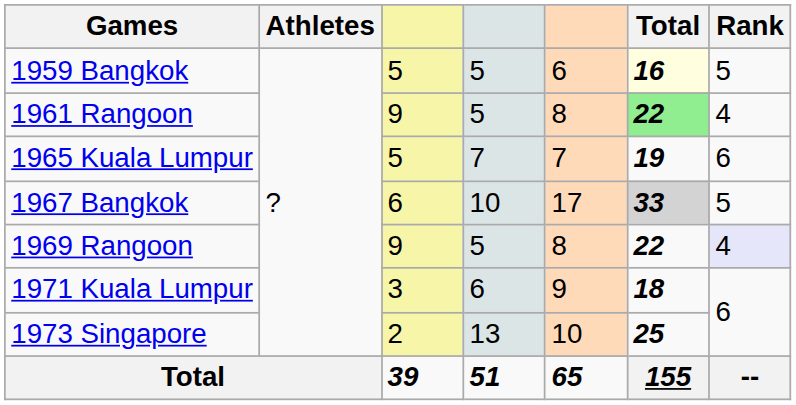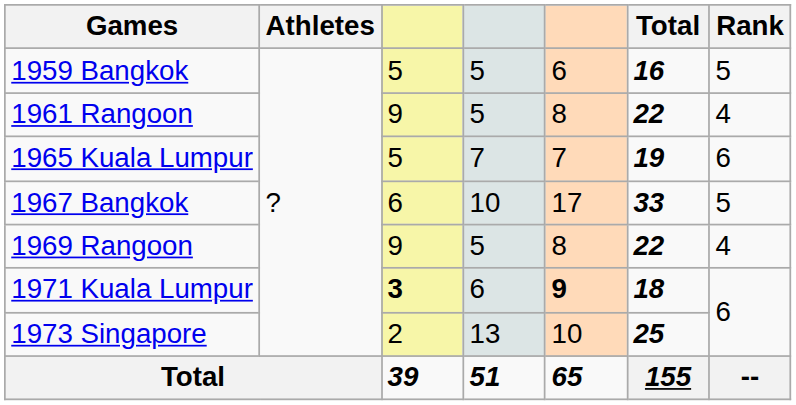1959 Bangkok | Total: lightyellow background -> no background
1961 Rangoon | Total: lightgreen background -> no background
1967 Bangkok | Total: lightgrey background -> no background
1969 Rangoon | Rank: lavender background -> no background
1971 Kuala Lumpur | column 3: normal -> bold
1971 Kuala Lumpur | column 5: normal -> bold
